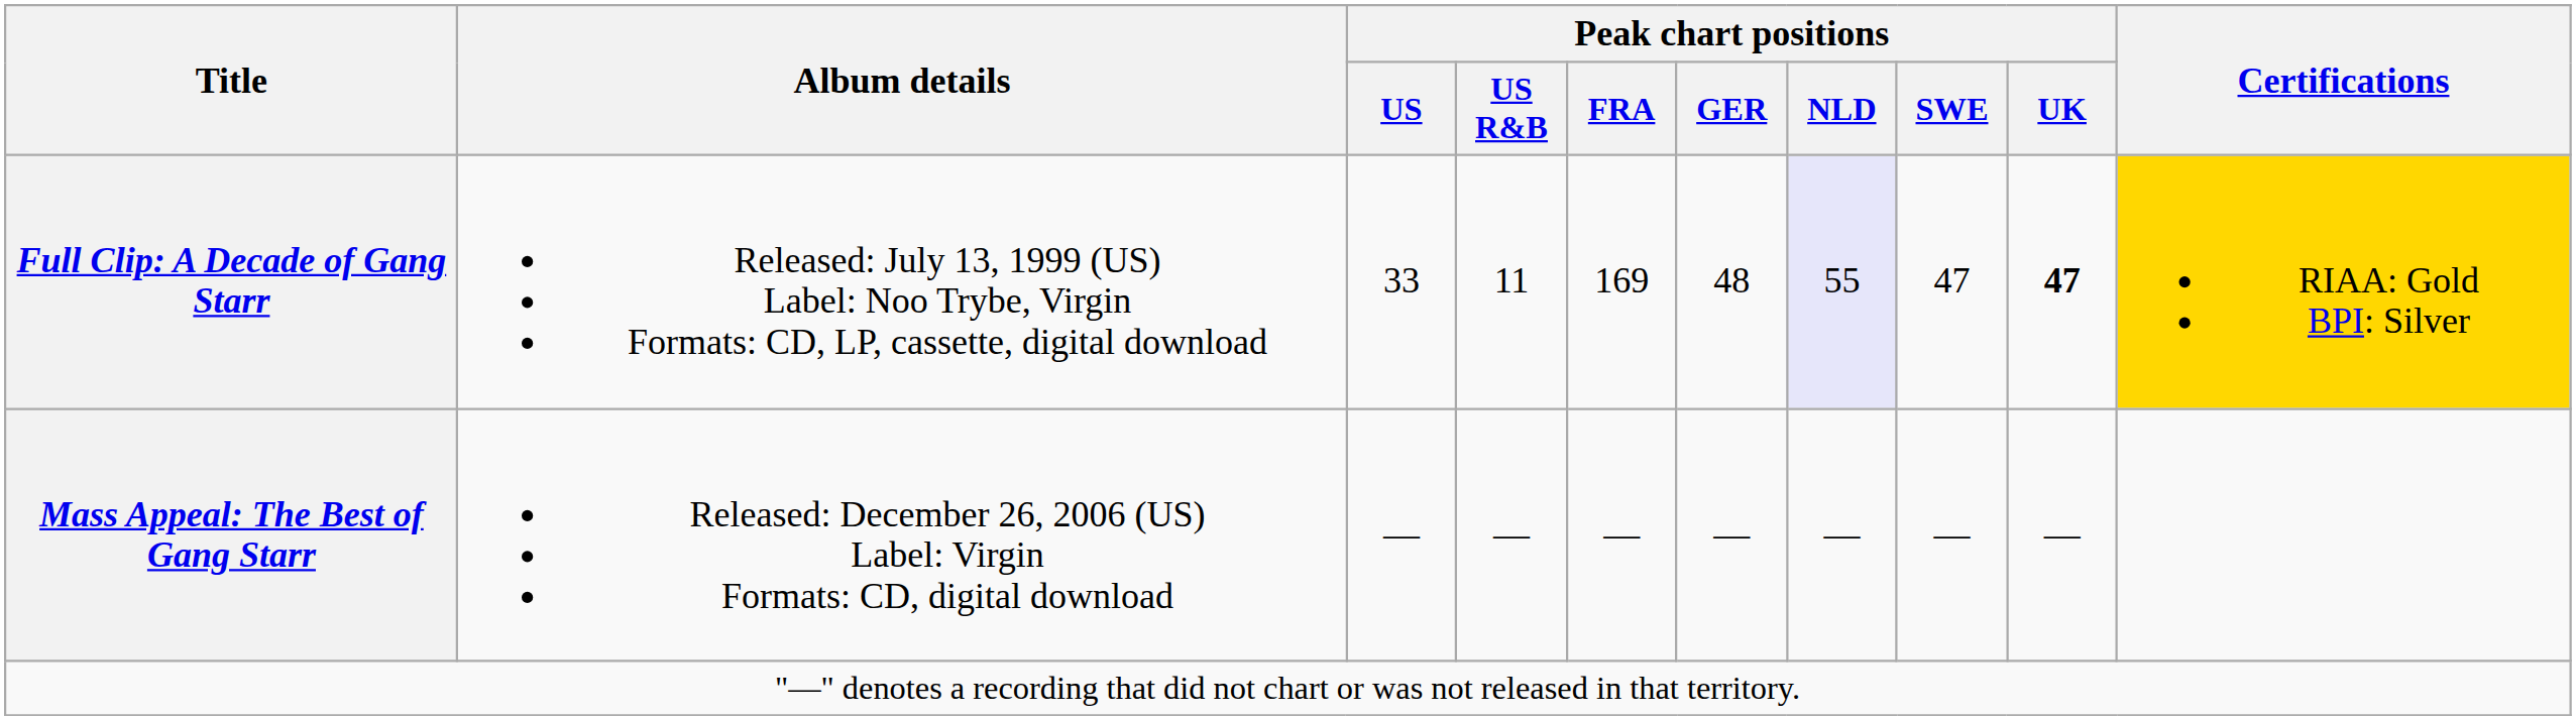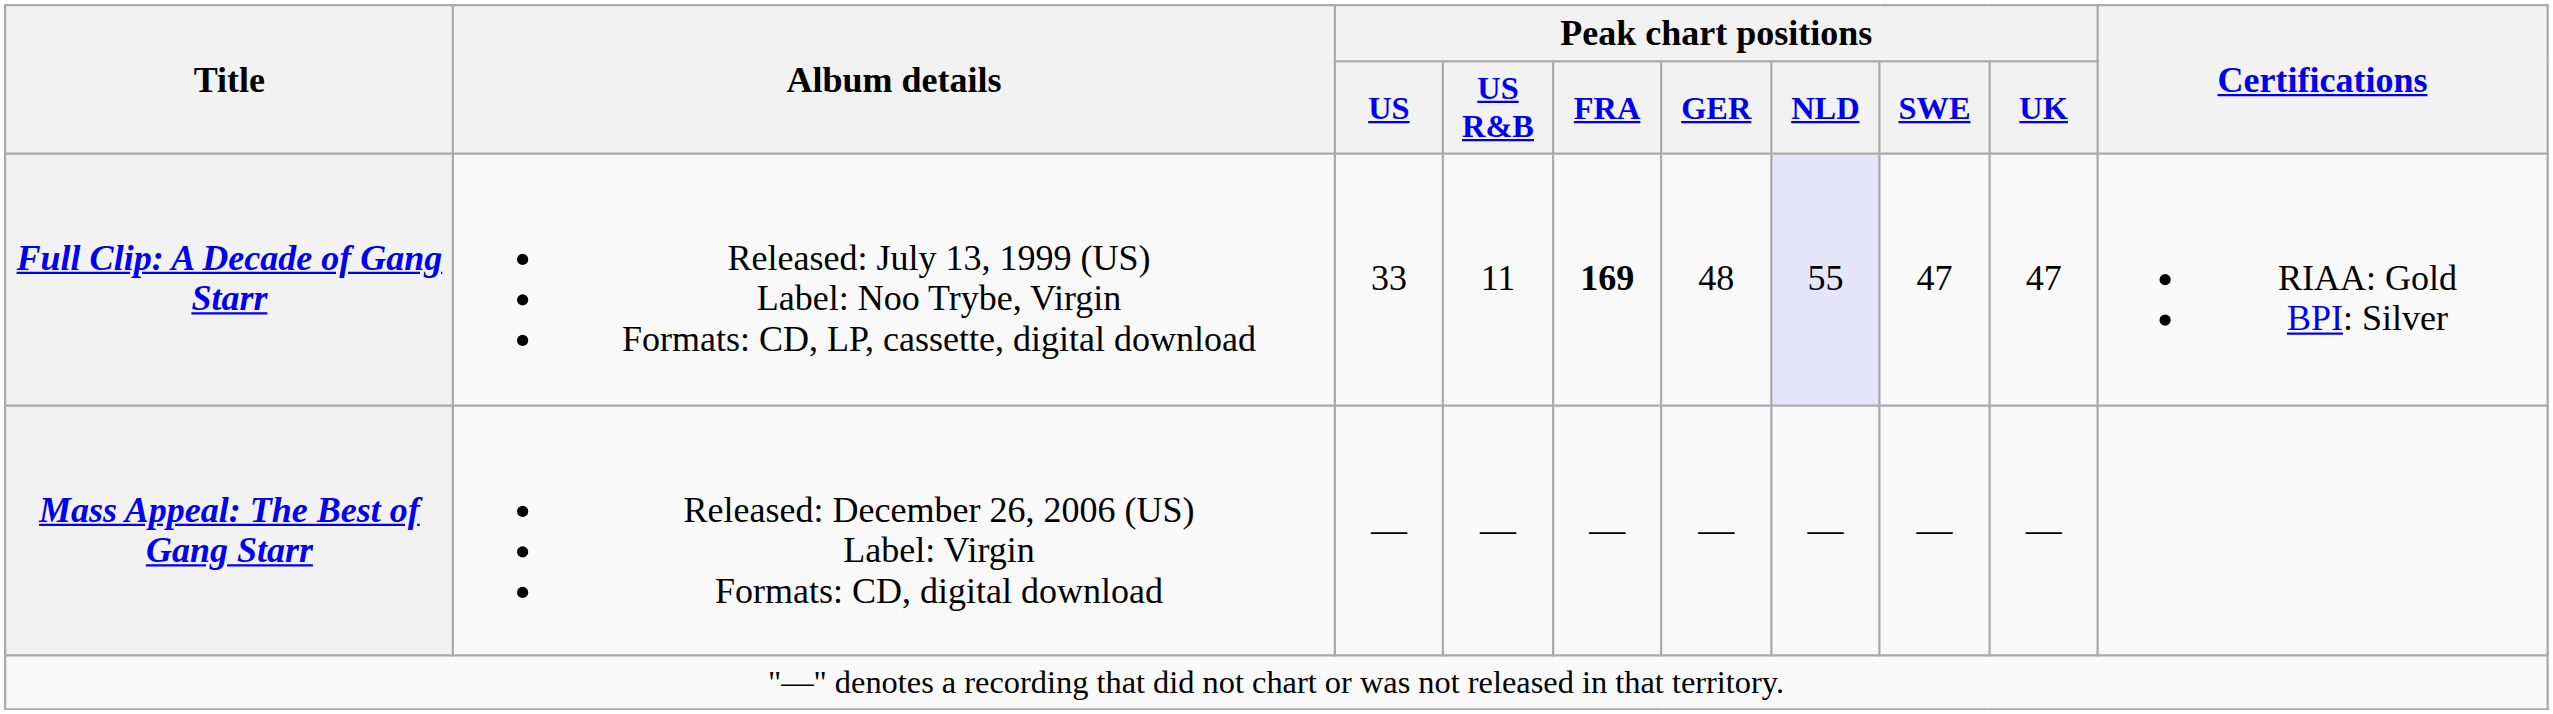Full Clip: A Decade of Gang Starr | Peak chart positions / FRA: normal -> bold
Full Clip: A Decade of Gang Starr | Peak chart positions / UK: bold -> normal
Full Clip: A Decade of Gang Starr | Certifications: gold background -> no background
